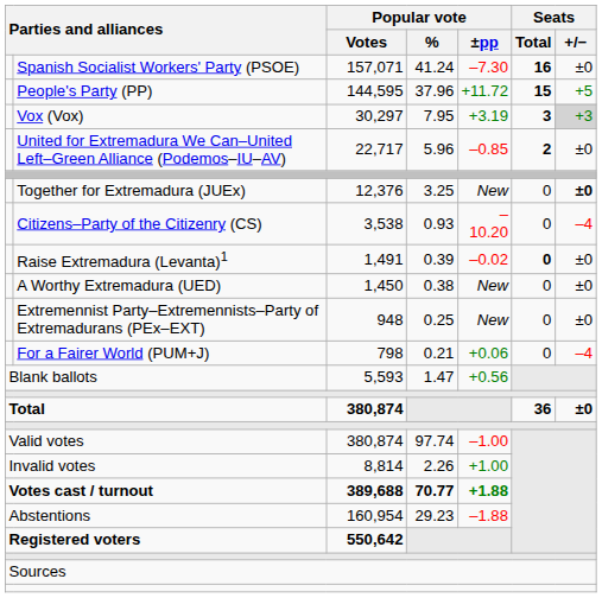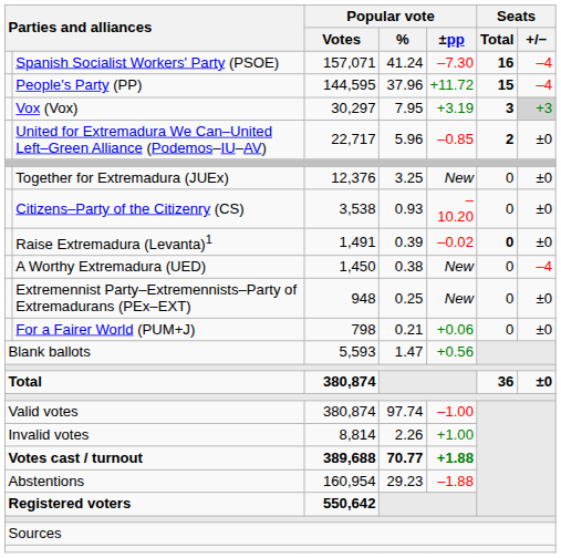Spanish Socialist Workers' Party (PSOE) | Seats / +/−: ±0 -> –4
People's Party (PP) | Seats / +/−: +5 -> –4
Together for Extremadura (JUEx) | Seats / +/−: bold -> normal
Citizens–Party of the Citizenry (CS) | Seats / +/−: –4 -> ±0
A Worthy Extremadura (UED) | Seats / +/−: ±0 -> –4
For a Fairer World (PUM+J) | Seats / +/−: –4 -> ±0
